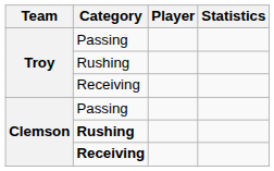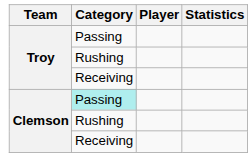Clemson / Passing | Category: no background -> paleturquoise background
Clemson / Rushing | Category: bold -> normal
Clemson / Receiving | Category: bold -> normal
